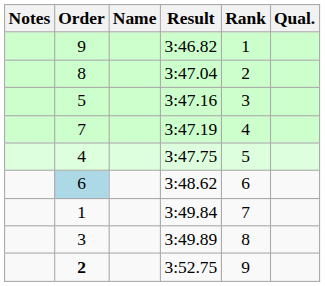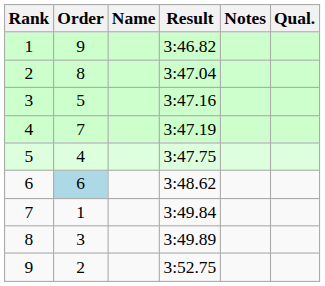columns swapped: Rank <-> Notes
row 10 | Order: bold -> normal
